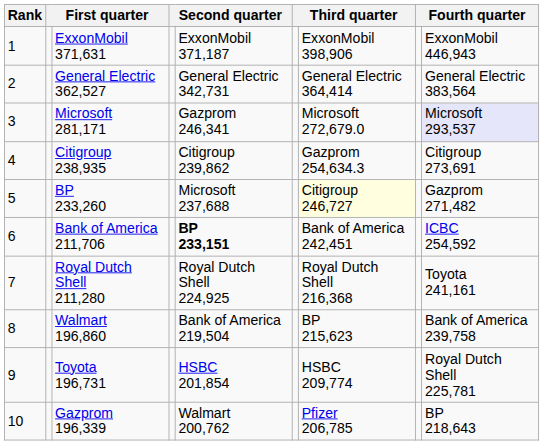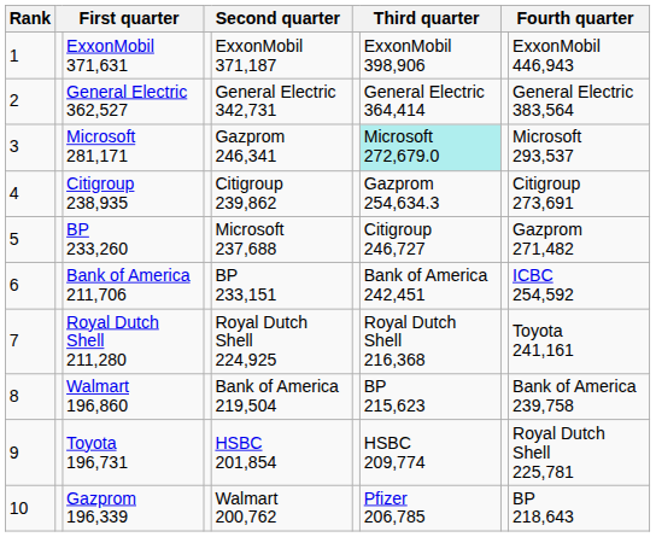Microsoft 281,171 | column 7: no background -> paleturquoise background
Microsoft 281,171 | column 9: lavender background -> no background
BP 233,260 | column 7: lightyellow background -> no background
Bank of America 211,706 | column 5: bold -> normal
